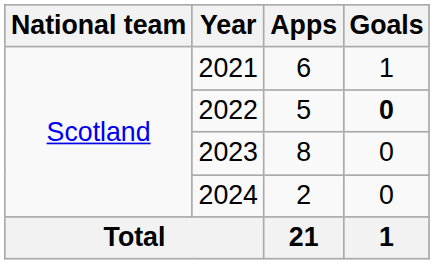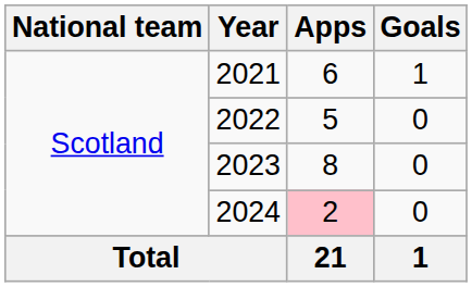2022 | Goals: bold -> normal
2024 | Apps: no background -> pink background
